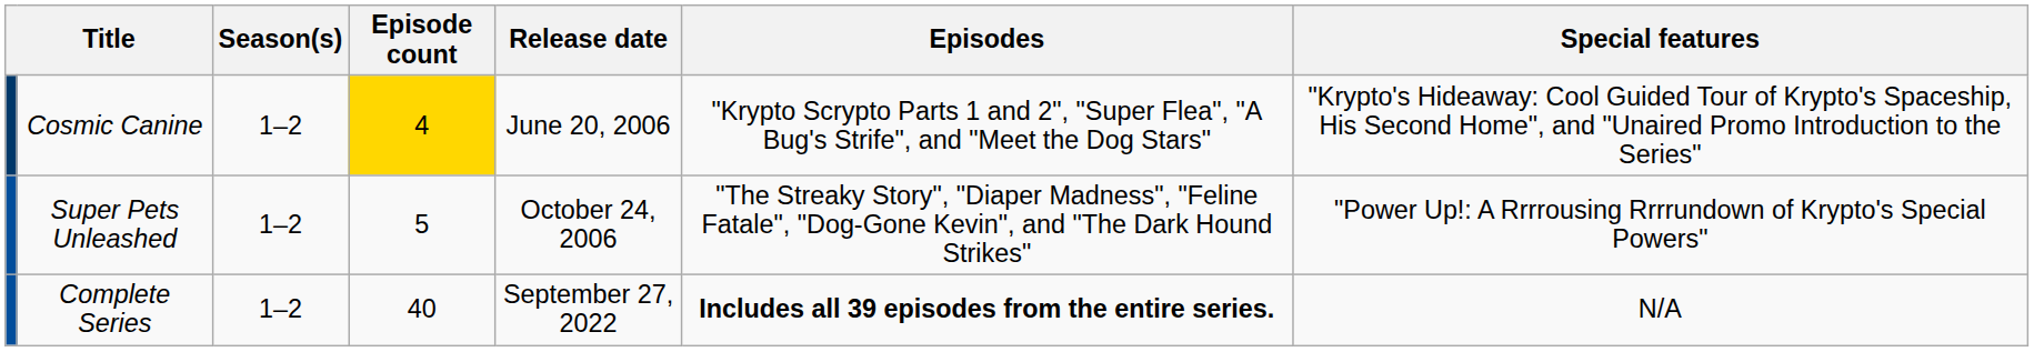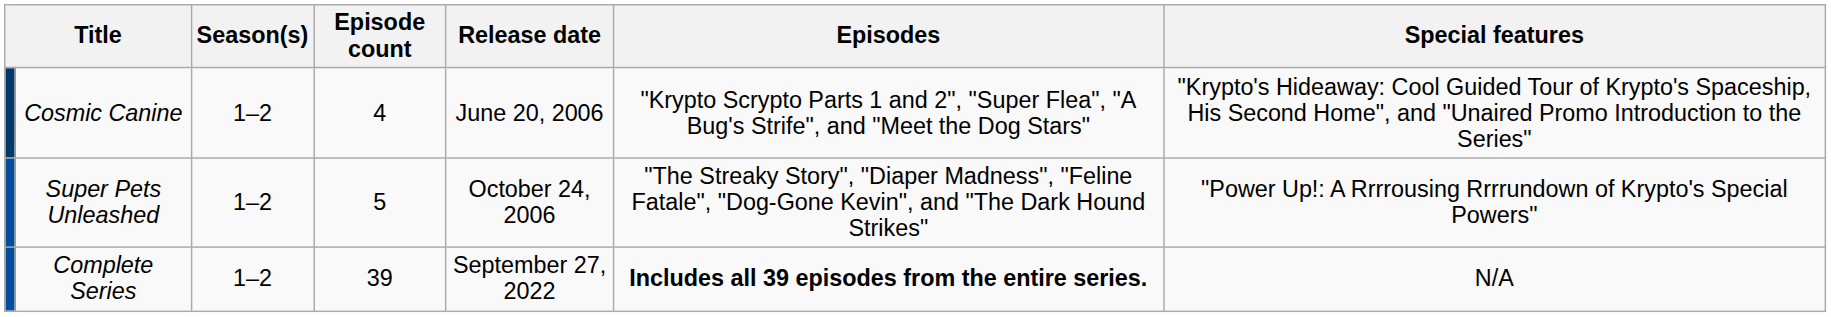Cosmic Canine | Episode count: gold background -> no background
Complete Series | Episode count: 40 -> 39
